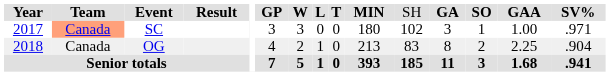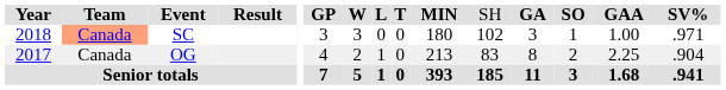SC | column 1: 2017 -> 2018
OG | column 1: 2018 -> 2017
